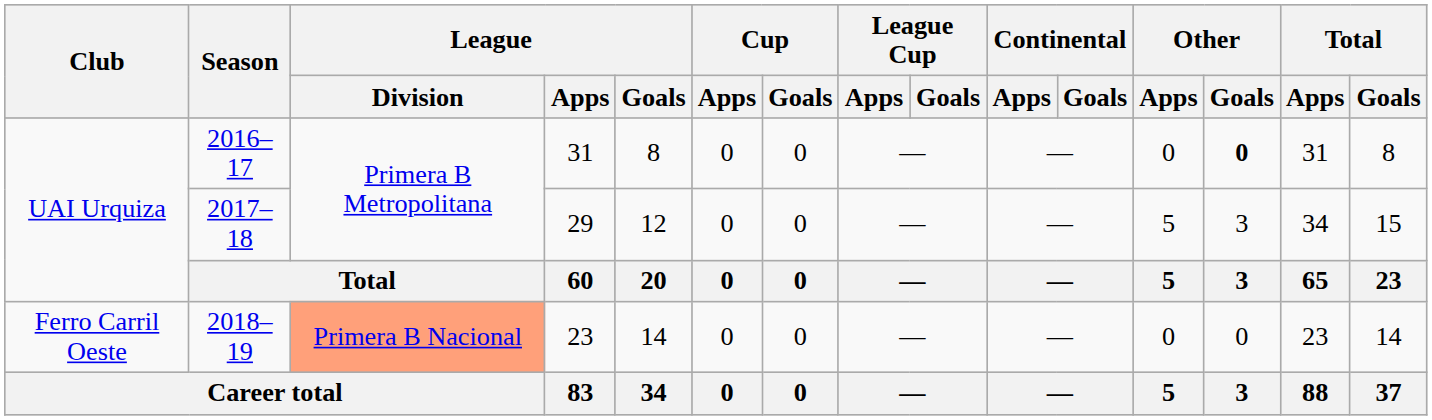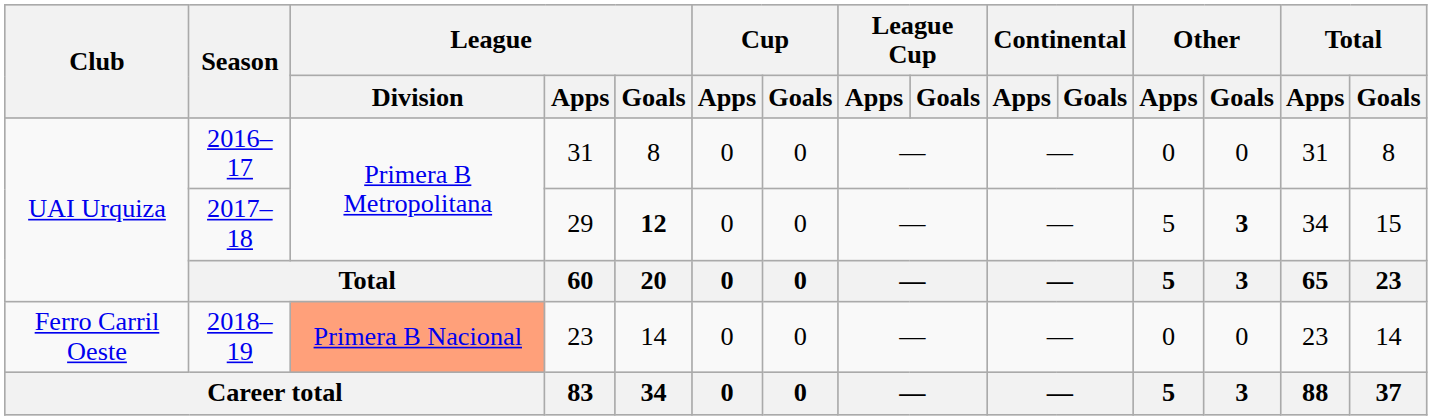2016–17 | Other / Goals: bold -> normal
2017–18 | League / Goals: normal -> bold
2017–18 | Other / Goals: normal -> bold
